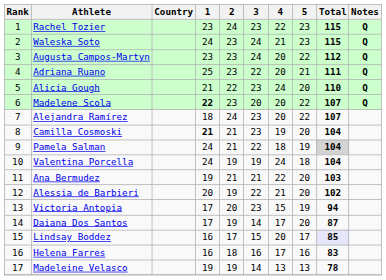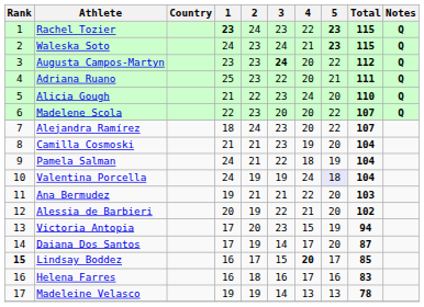Rachel Tozier | 1: normal -> bold
Rachel Tozier | 5: normal -> bold
Waleska Soto | 5: normal -> bold
Augusta Campos-Martyn | 3: normal -> bold
Madelene Scola | 1: bold -> normal
Camilla Cosmoski | 1: bold -> normal
Pamela Salman | Total: lightgrey background -> no background
Valentina Porcella | 5: no background -> lavender background
Lindsay Boddez | Rank: normal -> bold
Lindsay Boddez | 4: normal -> bold
Lindsay Boddez | Total: lavender background -> no background
